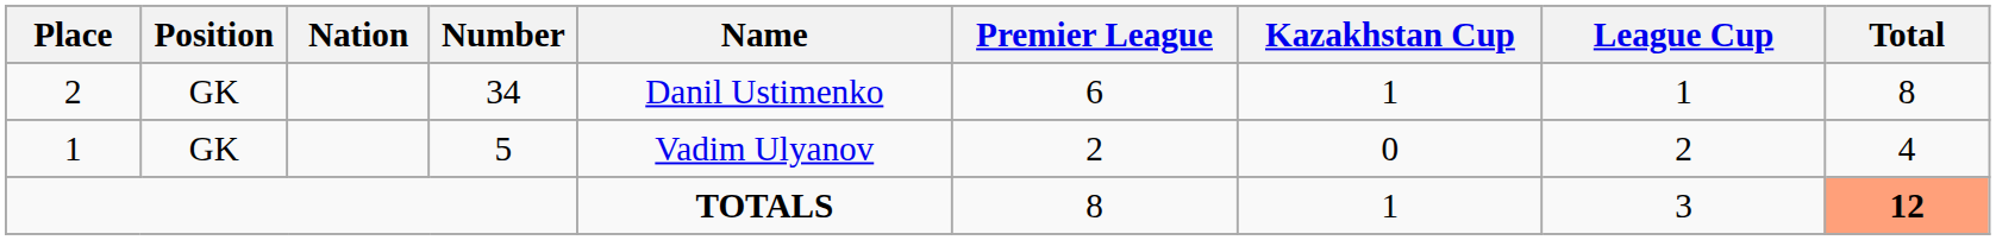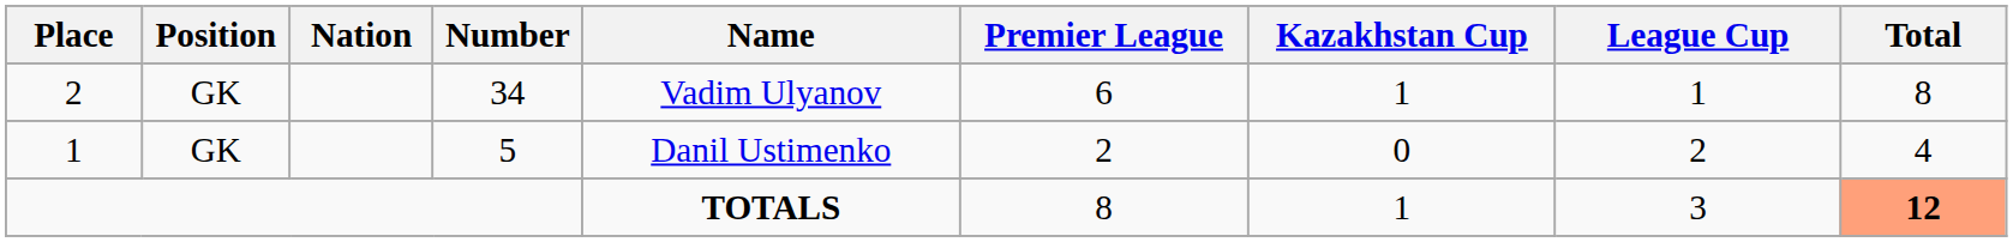row 2 | Name: Danil Ustimenko -> Vadim Ulyanov
row 3 | Name: Vadim Ulyanov -> Danil Ustimenko
